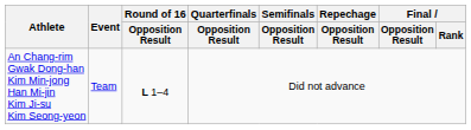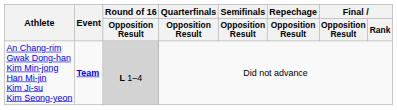row 3 | Event: normal -> bold
row 3 | Round of 16 / Opposition Result: no background -> lightgrey background
